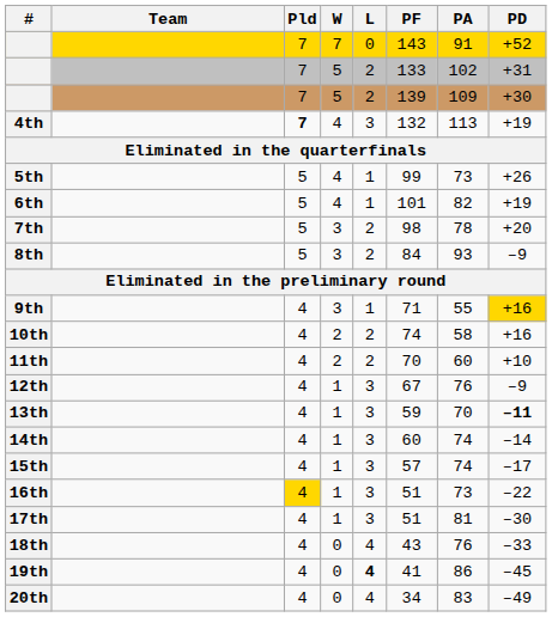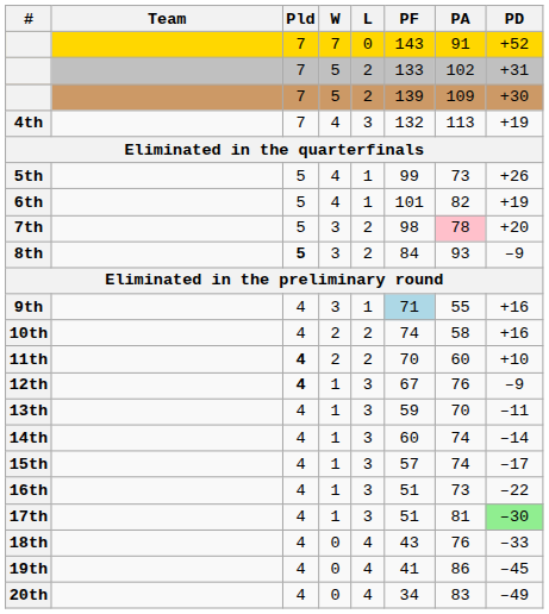4th | Pld: bold -> normal
7th | PA: no background -> pink background
8th | Pld: normal -> bold
9th | PF: no background -> lightblue background
9th | PD: gold background -> no background
11th | Pld: normal -> bold
12th | Pld: normal -> bold
13th | PD: bold -> normal
16th | Pld: gold background -> no background
17th | PD: no background -> lightgreen background
19th | L: bold -> normal
